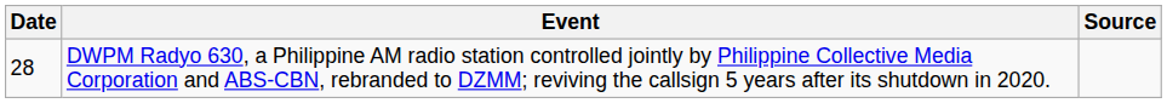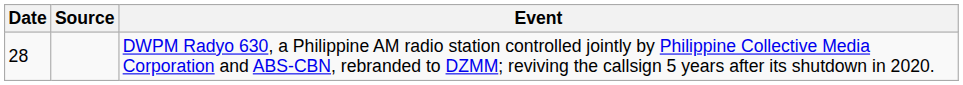columns swapped: Event <-> Source
